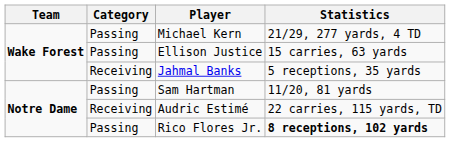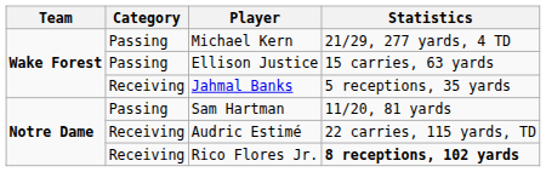Rico Flores Jr. | Category: Passing -> Receiving
